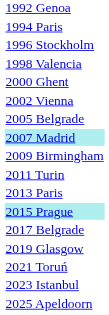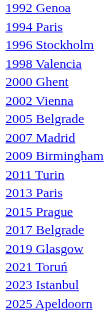2007 Madrid | column 1: paleturquoise background -> no background
2015 Prague | column 1: paleturquoise background -> no background
